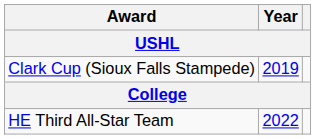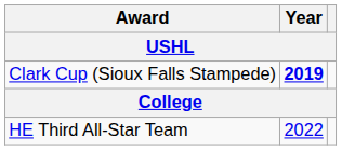Clark Cup (Sioux Falls Stampede) | Year: normal -> bold
